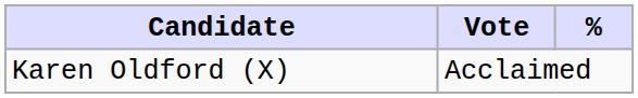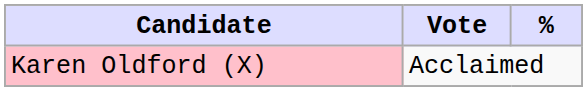Karen Oldford (X) | Candidate: no background -> pink background
